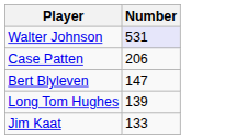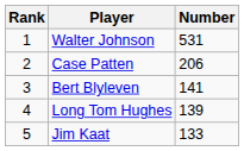+ column: Rank | 1 | 2 | 3 | 4 | 5
Walter Johnson | Number: lavender background -> no background
Bert Blyleven | Number: 147 -> 141
